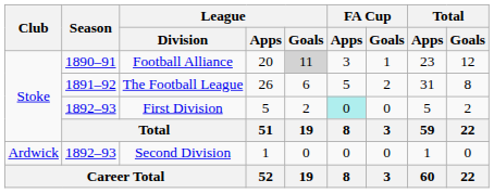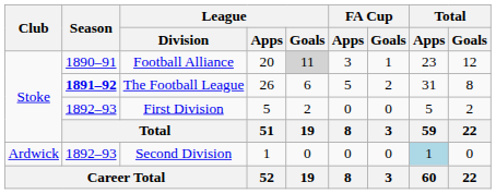The Football League | Season: normal -> bold
First Division | FA Cup / Apps: paleturquoise background -> no background
Second Division | Total / Apps: no background -> lightblue background
